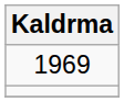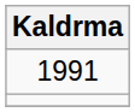row 2 | column 1: 1969 -> 1991
